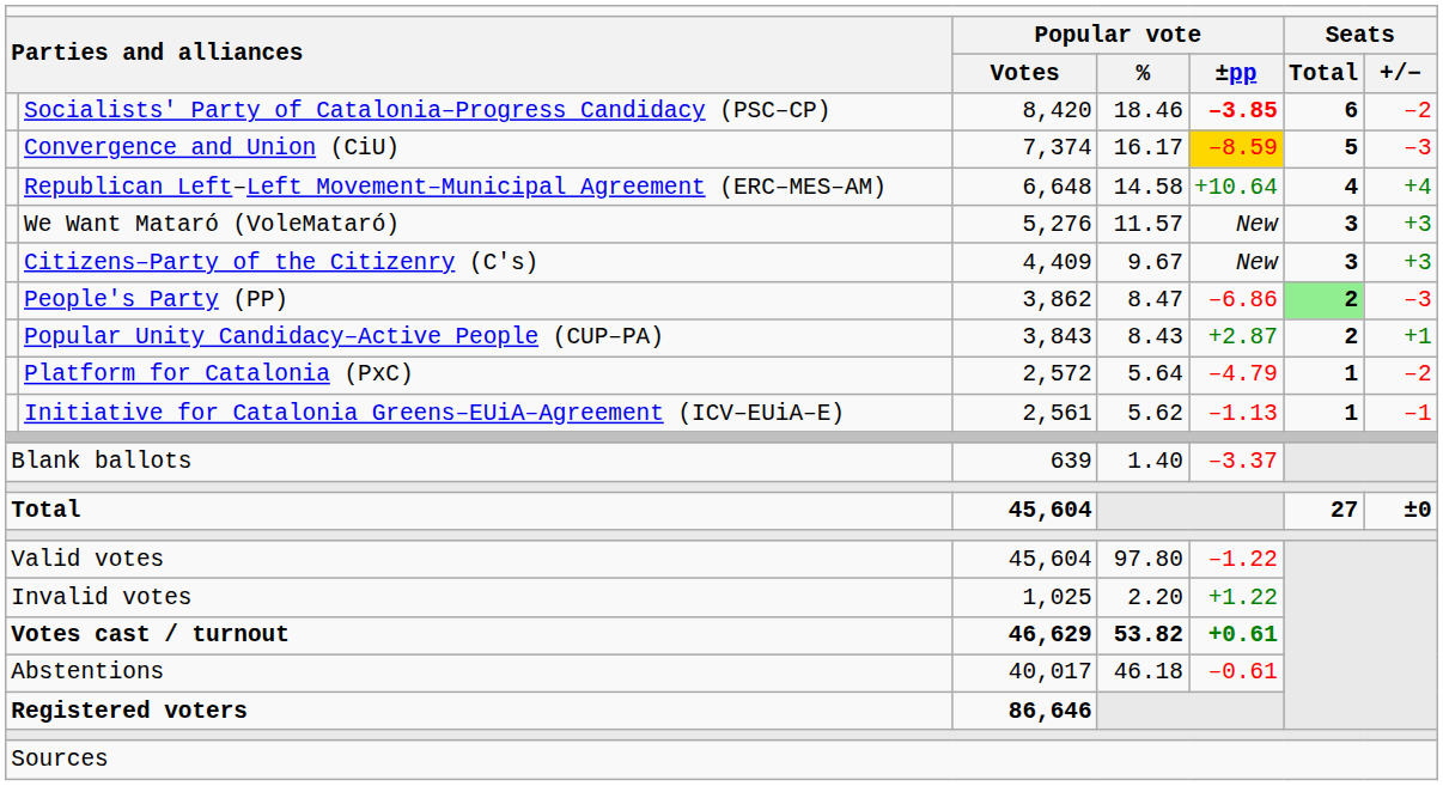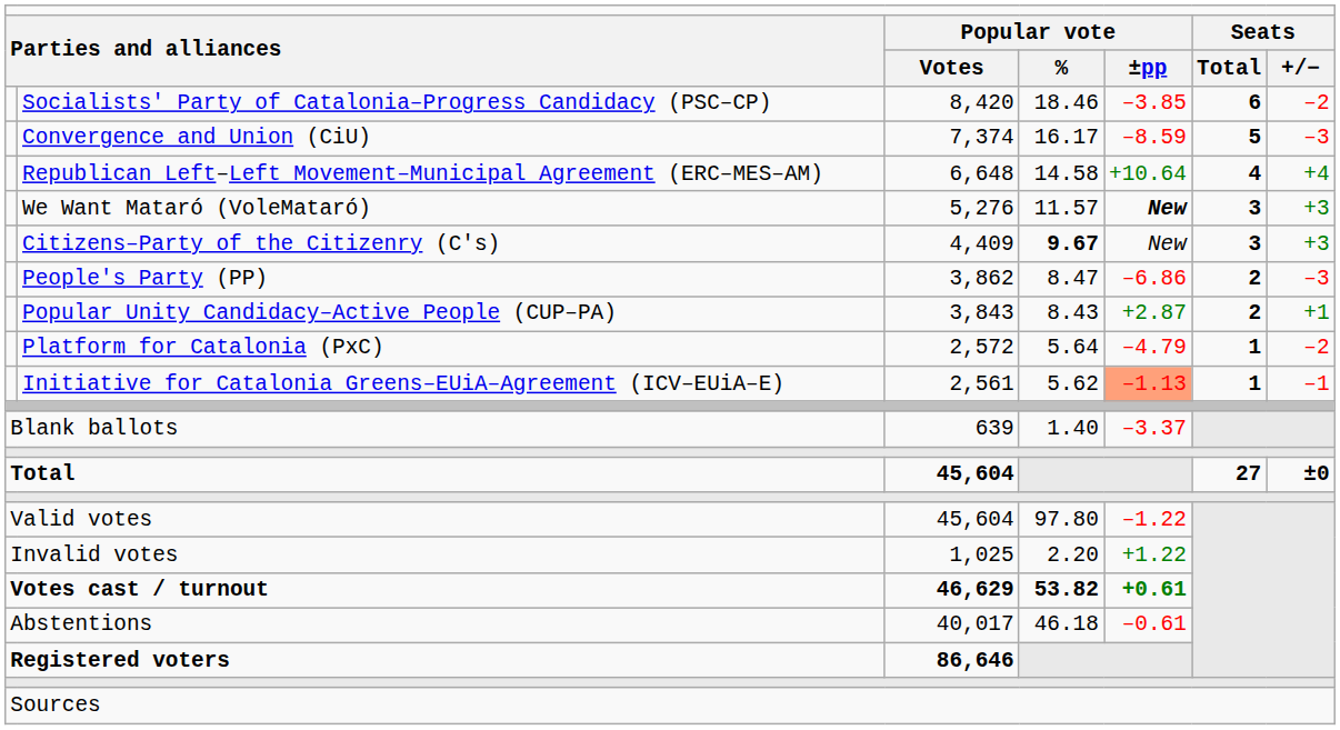Socialists' Party of Catalonia–Progress Candidacy (PSC–CP) | column 5: bold -> normal
Convergence and Union (CiU) | column 5: gold background -> no background
We Want Mataró (VoleMataró) | column 5: normal -> bold
Citizens–Party of the Citizenry (C's) | column 4: normal -> bold
People's Party (PP) | column 6: lightgreen background -> no background
Initiative for Catalonia Greens–EUiA–Agreement (ICV–EUiA–E) | column 5: no background -> lightsalmon background
